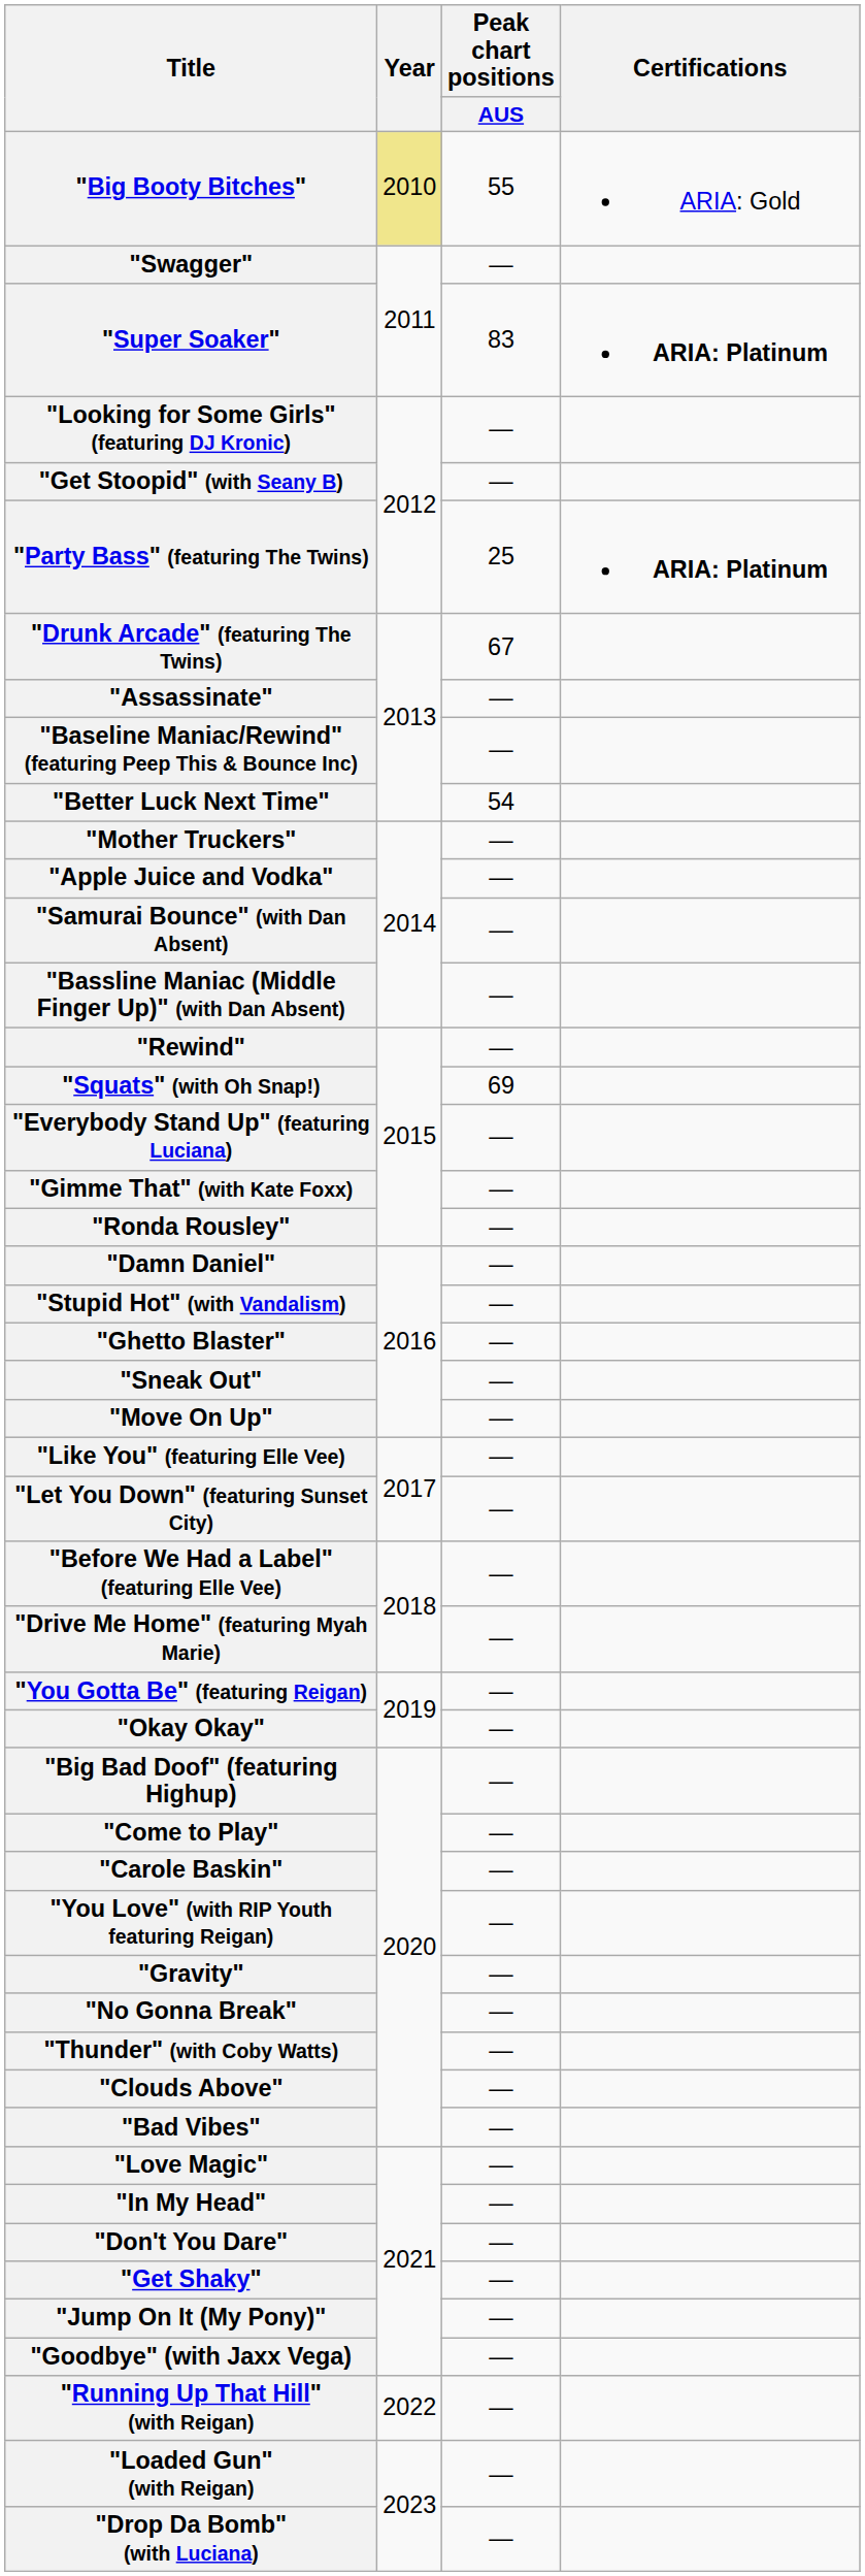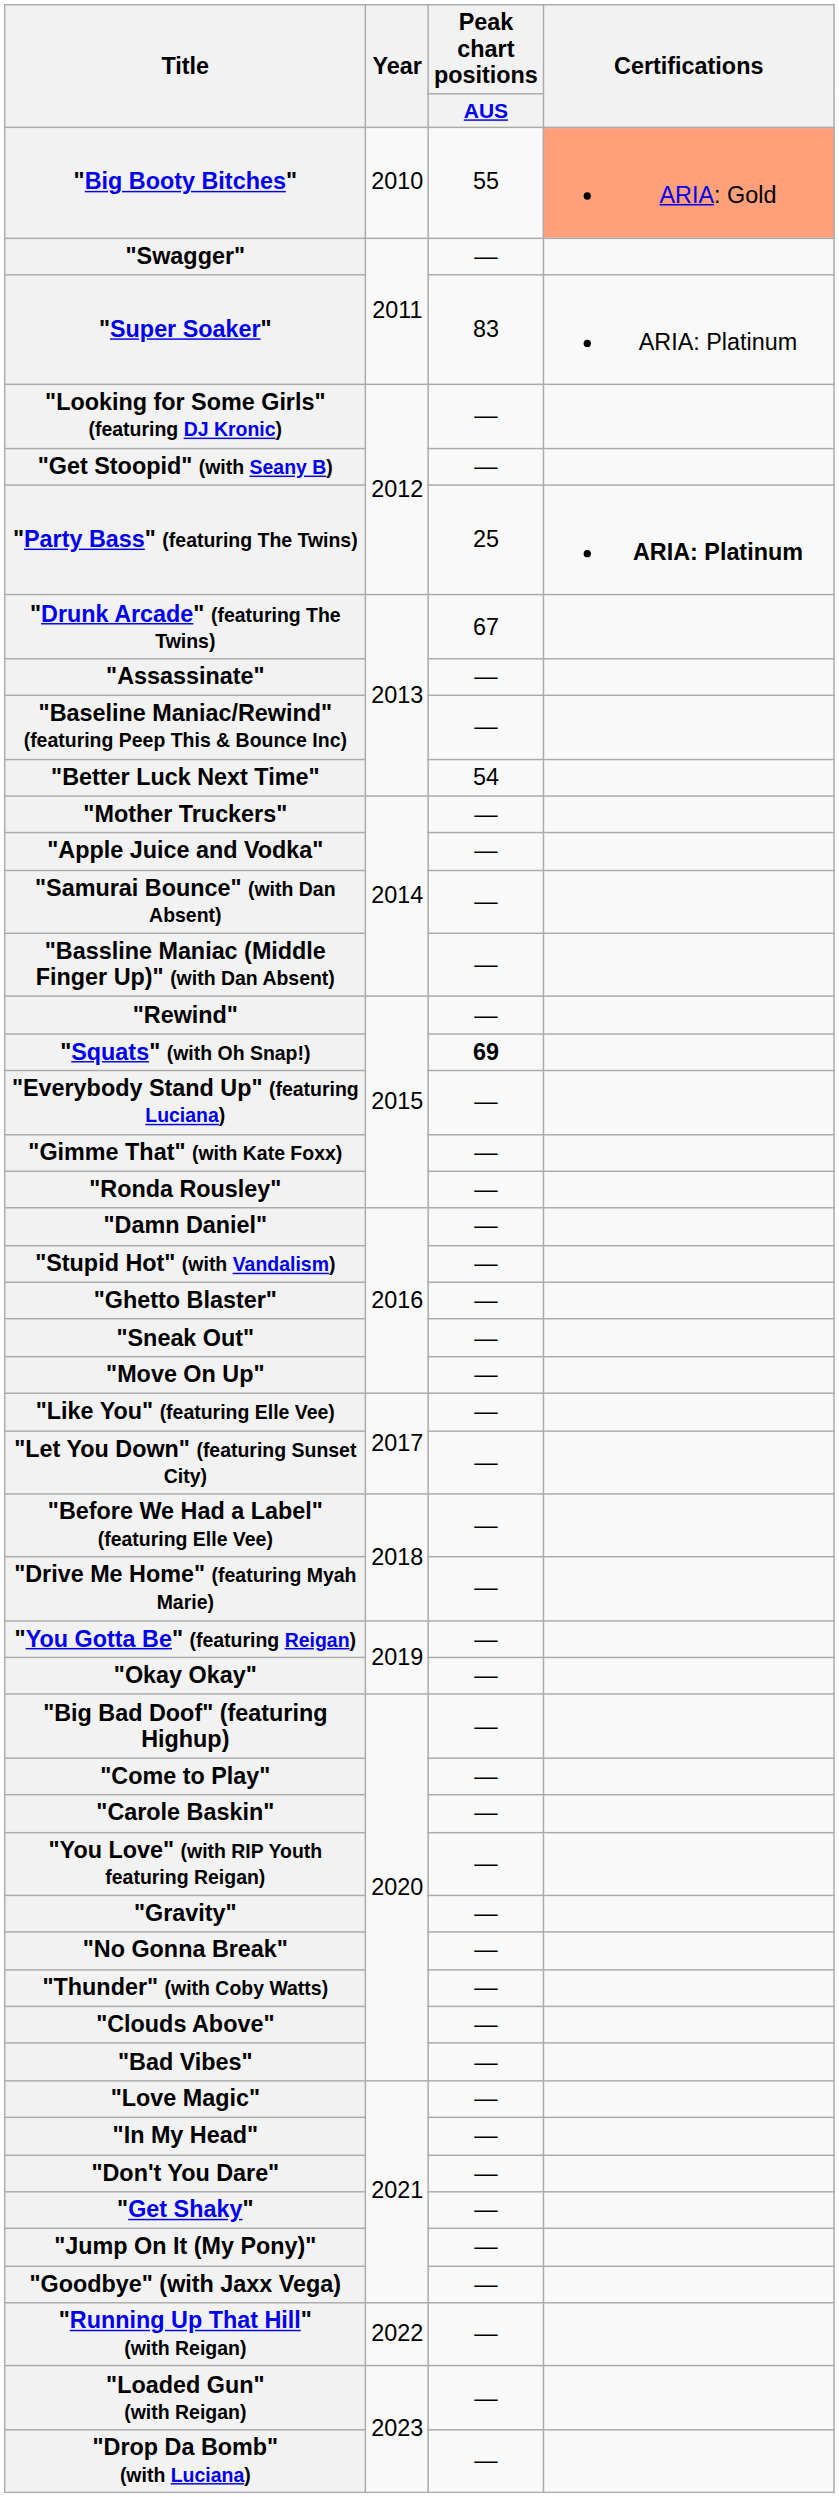"Big Booty Bitches" | Year: khaki background -> no background
"Big Booty Bitches" | Certifications: no background -> lightsalmon background
"Super Soaker" | Certifications: bold -> normal
"Squats" (with Oh Snap!) | Peak chart positions / AUS: normal -> bold
